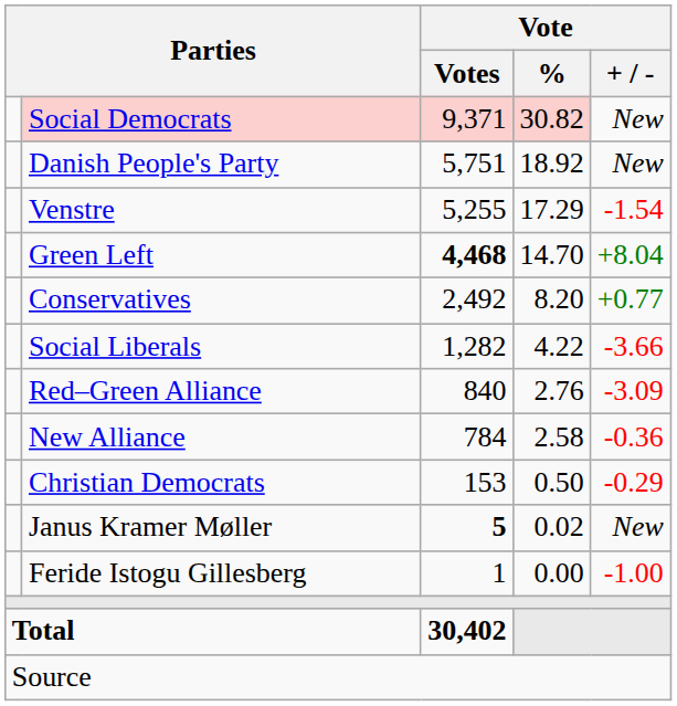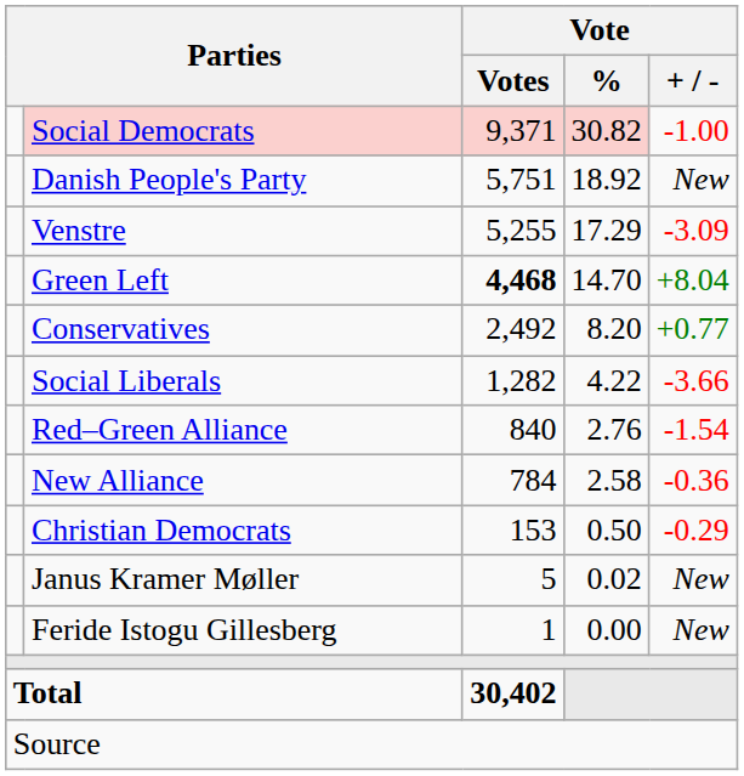Social Democrats | Vote / + / -: New -> -1.00
Venstre | Vote / + / -: -1.54 -> -3.09
Red–Green Alliance | Vote / + / -: -3.09 -> -1.54
Janus Kramer Møller | Vote / Votes: bold -> normal
Feride Istogu Gillesberg | Vote / + / -: -1.00 -> New
